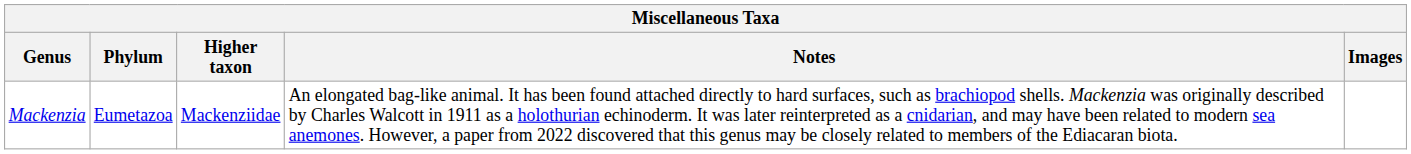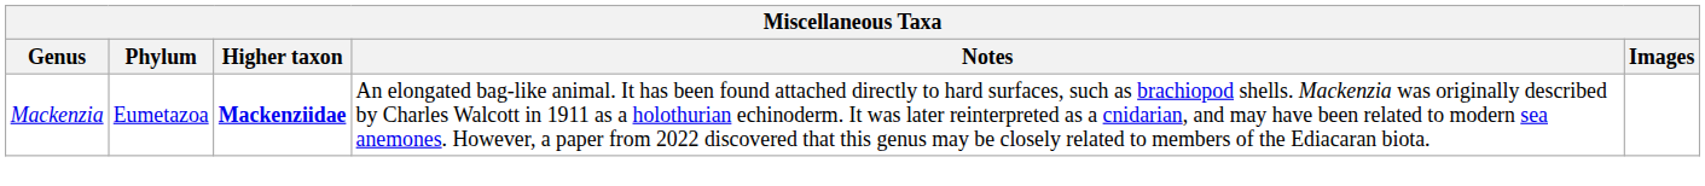Mackenzia | Higher taxon: normal -> bold
